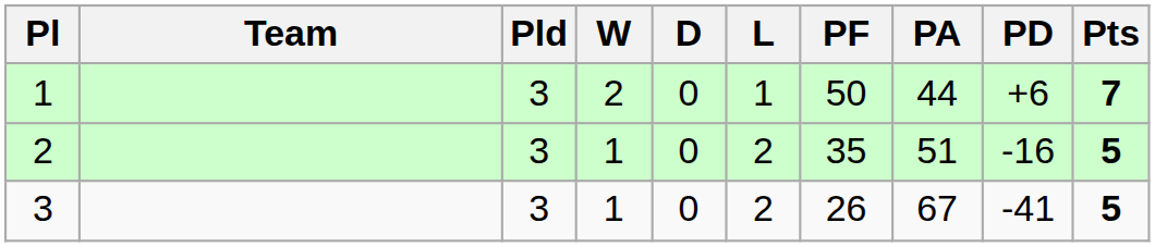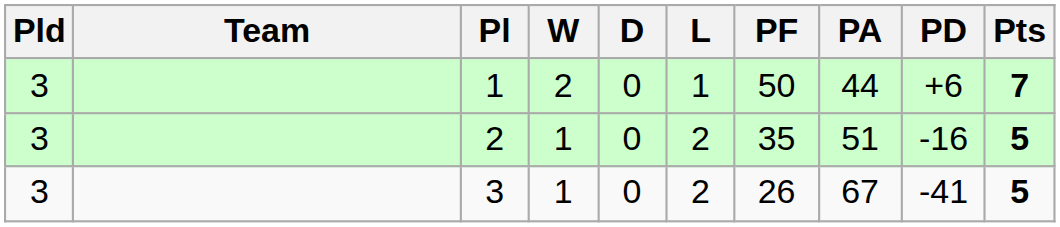columns swapped: Pl <-> Pld
